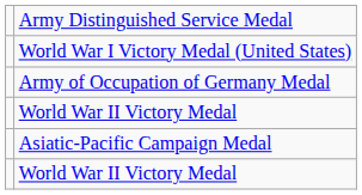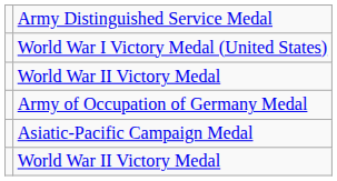row 3 | column 2: Army of Occupation of Germany Medal -> World War II Victory Medal
row 4 | column 2: World War II Victory Medal -> Army of Occupation of Germany Medal
